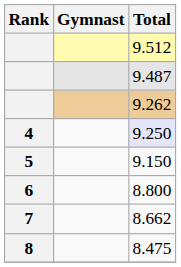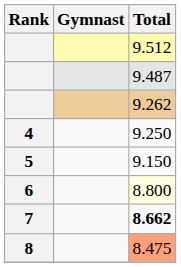9.250 | Total: lavender background -> no background
8.800 | Total: no background -> lightyellow background
8.662 | Total: normal -> bold
8.475 | Total: no background -> lightsalmon background
